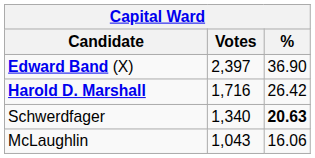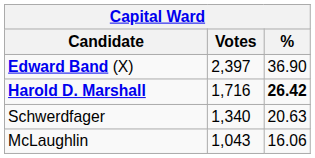Harold D. Marshall | %: normal -> bold
Schwerdfager | %: bold -> normal
